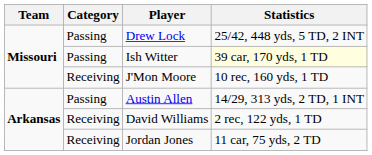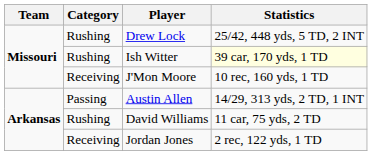Drew Lock | Category: Passing -> Rushing
Ish Witter | Category: Passing -> Rushing
David Williams | Category: Receiving -> Rushing
David Williams | Statistics: 2 rec, 122 yds, 1 TD -> 11 car, 75 yds, 2 TD
Jordan Jones | Statistics: 11 car, 75 yds, 2 TD -> 2 rec, 122 yds, 1 TD
